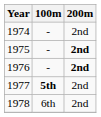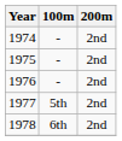1975 | 200m: bold -> normal
1976 | 200m: bold -> normal
1977 | 100m: bold -> normal
